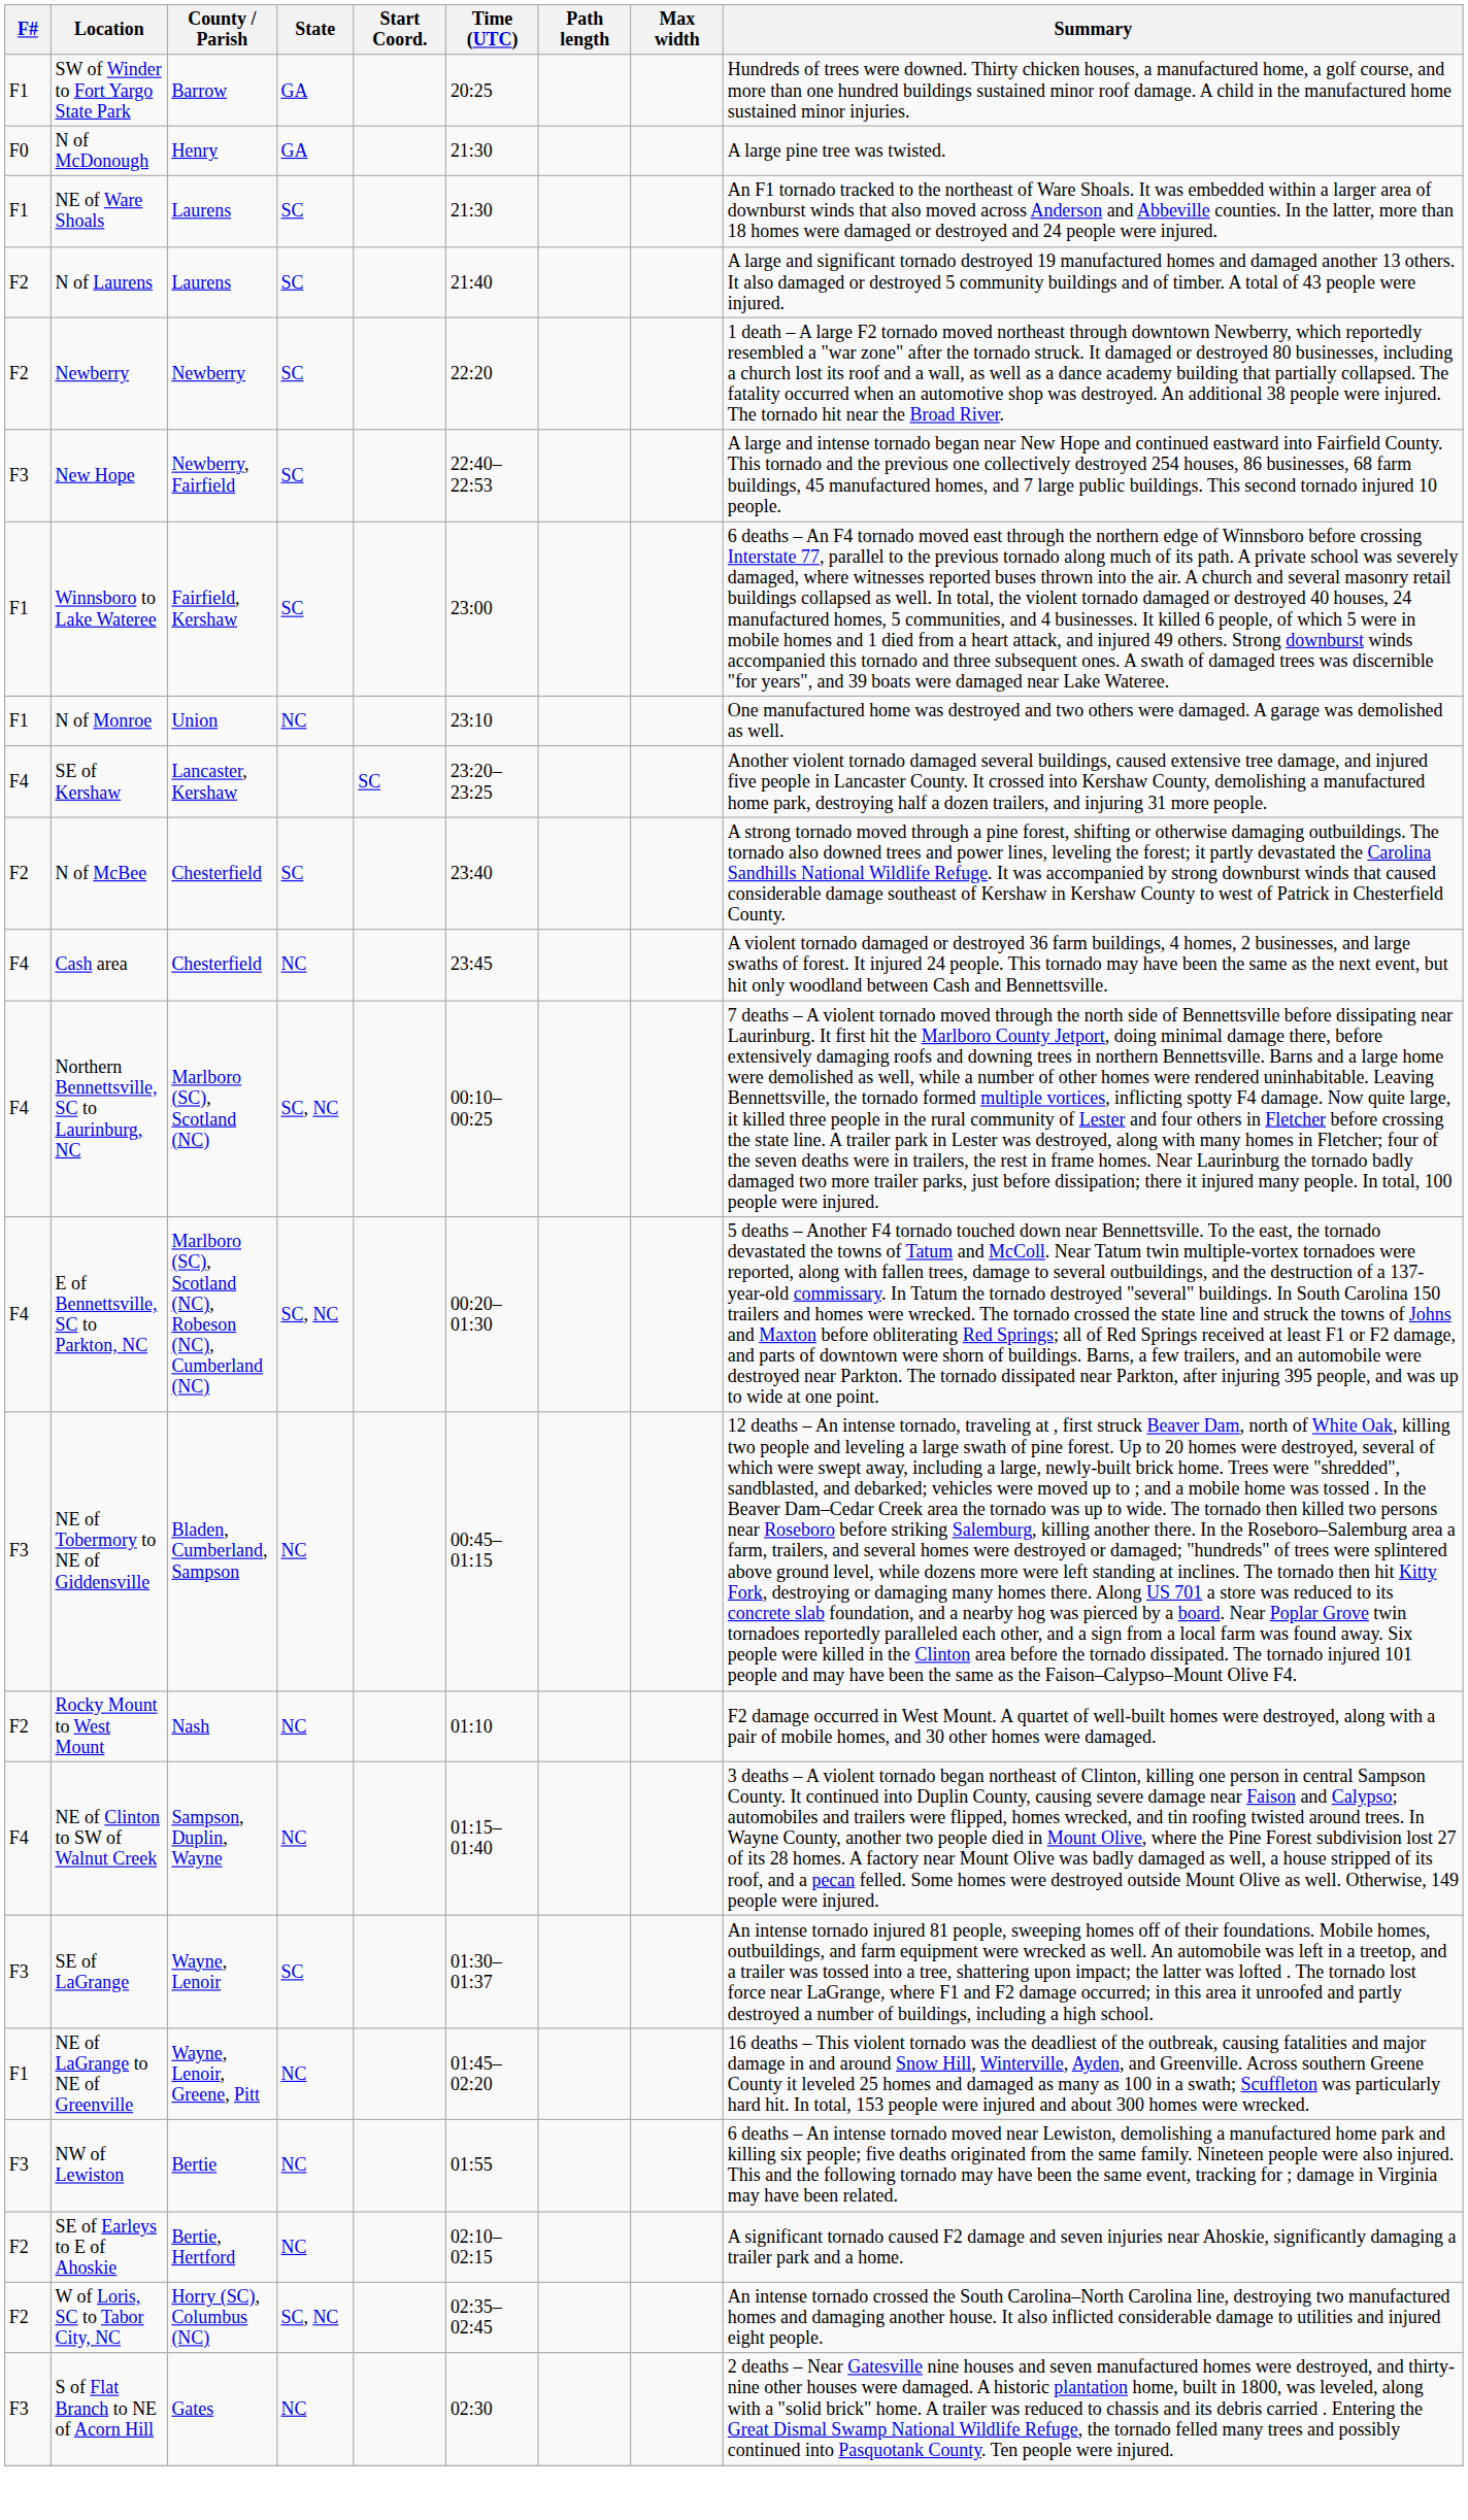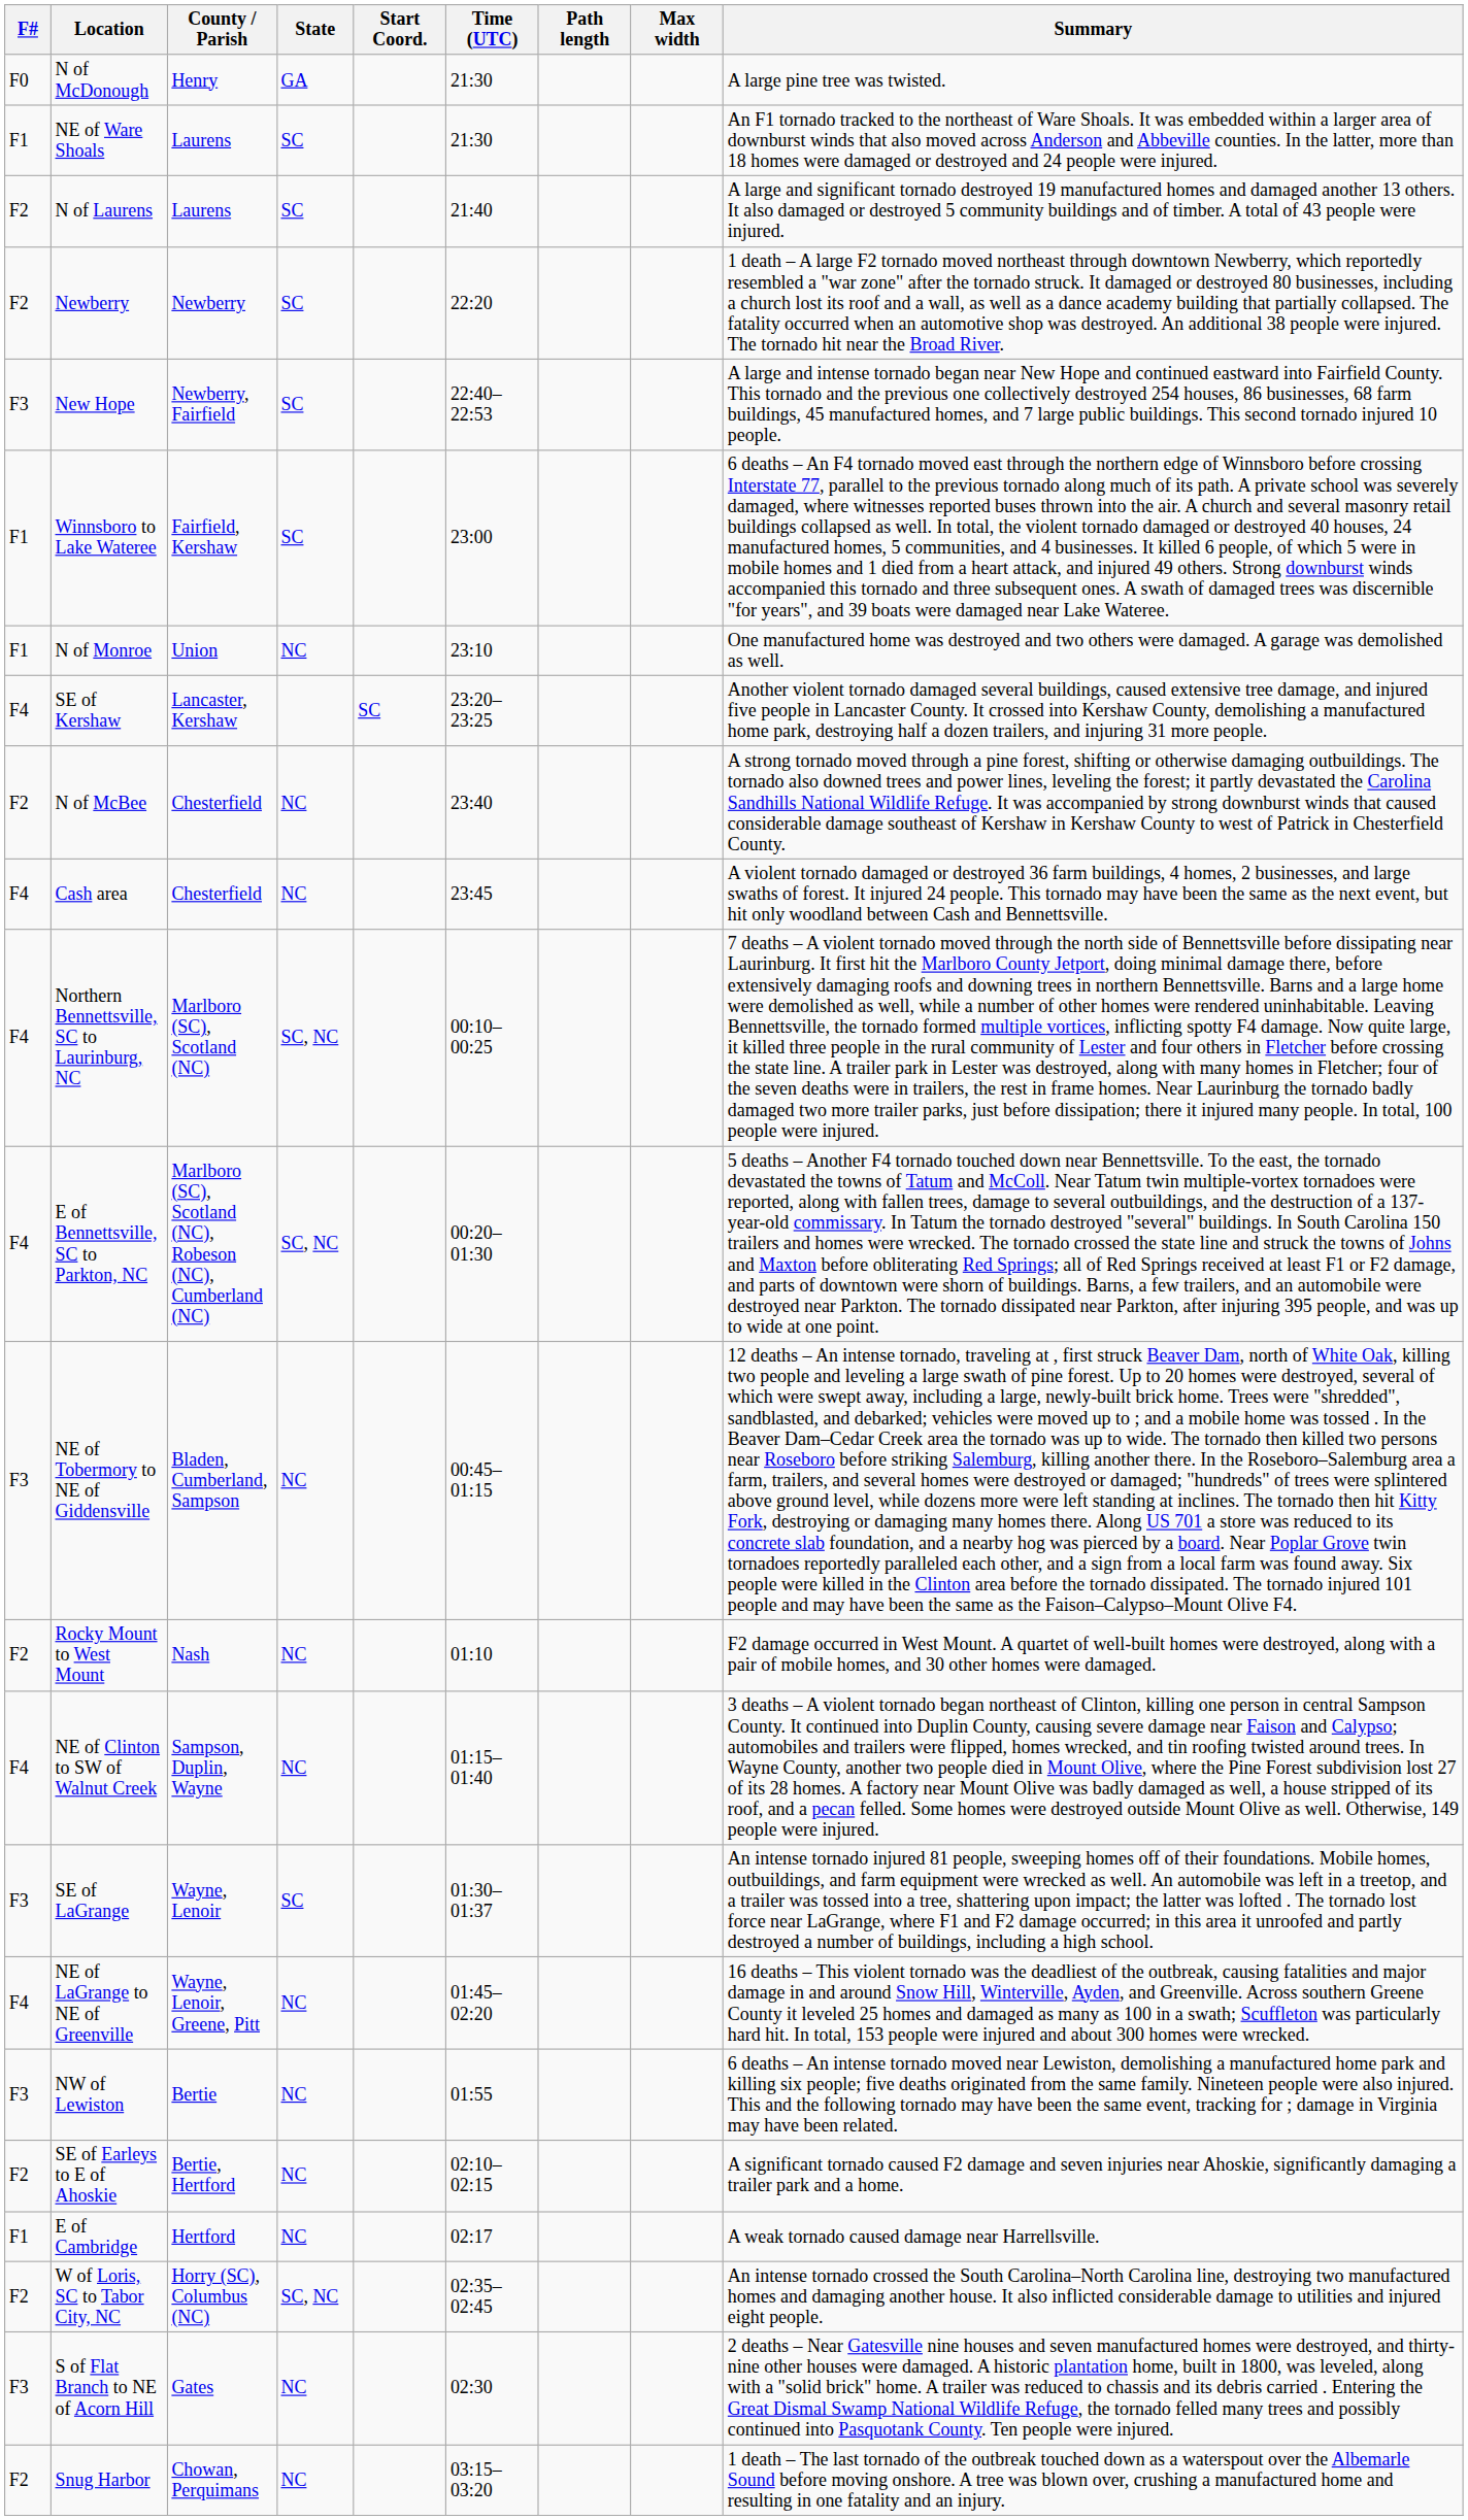- row: F1 | SW of Winder to Fort Yargo State Park | Barrow | GA | 20:25 | Hundreds of trees were downed. Thirty chicken houses, a manufactured home, a golf course, and more than one hundred buildings sustained minor roof damage. A child in the manufactured home sustained minor injuries.
N of McBee | State: SC -> NC
NE of LaGrange to NE of Greenville | F#: F1 -> F4
+ row: F1 | E of Cambridge | Hertford | NC | 02:17 | A weak tornado caused damage near Harrellsville.
+ row: F2 | Snug Harbor | Chowan, Perquimans | NC | 03:15–03:20 | 1 death – The last tornado of the outbreak touched down as a waterspout over the Albemarle Sound before moving onshore. A tree was blown over, crushing a manufactured home and resulting in one fatality and an injury.
